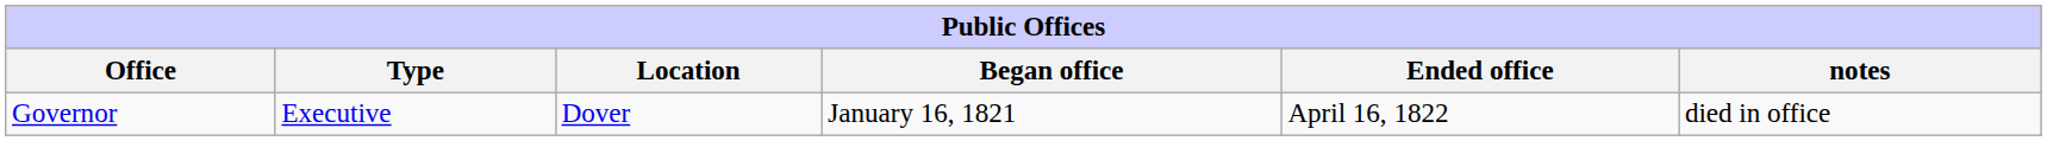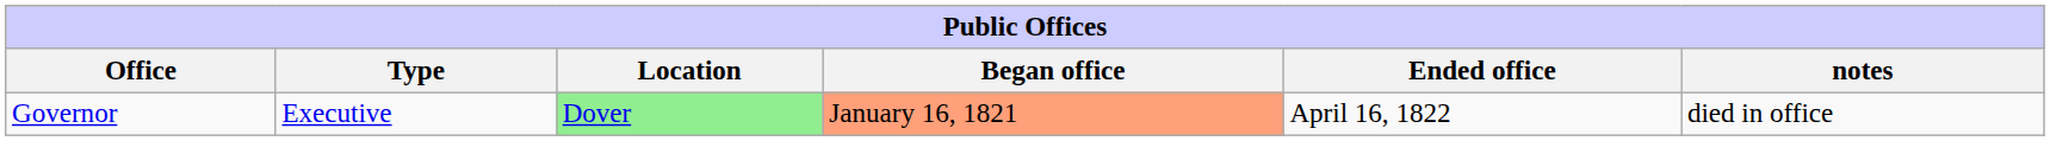Governor | Location: no background -> lightgreen background
Governor | Began office: no background -> lightsalmon background
